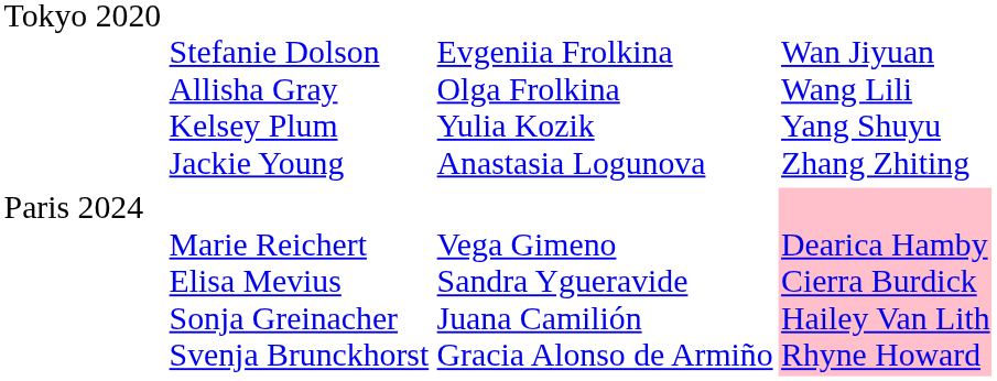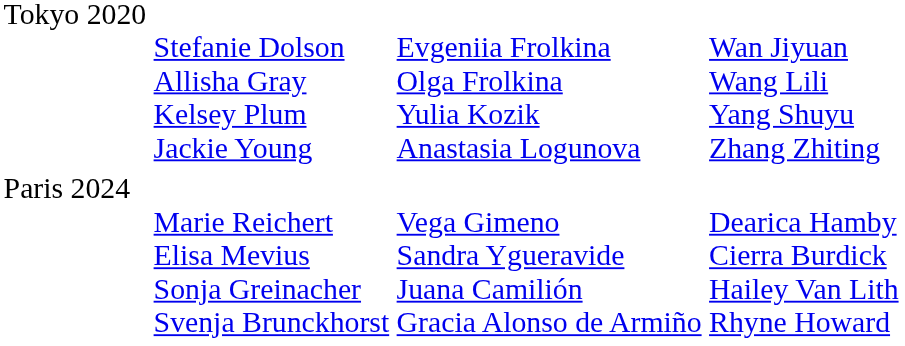Paris 2024 | column 4: pink background -> no background
